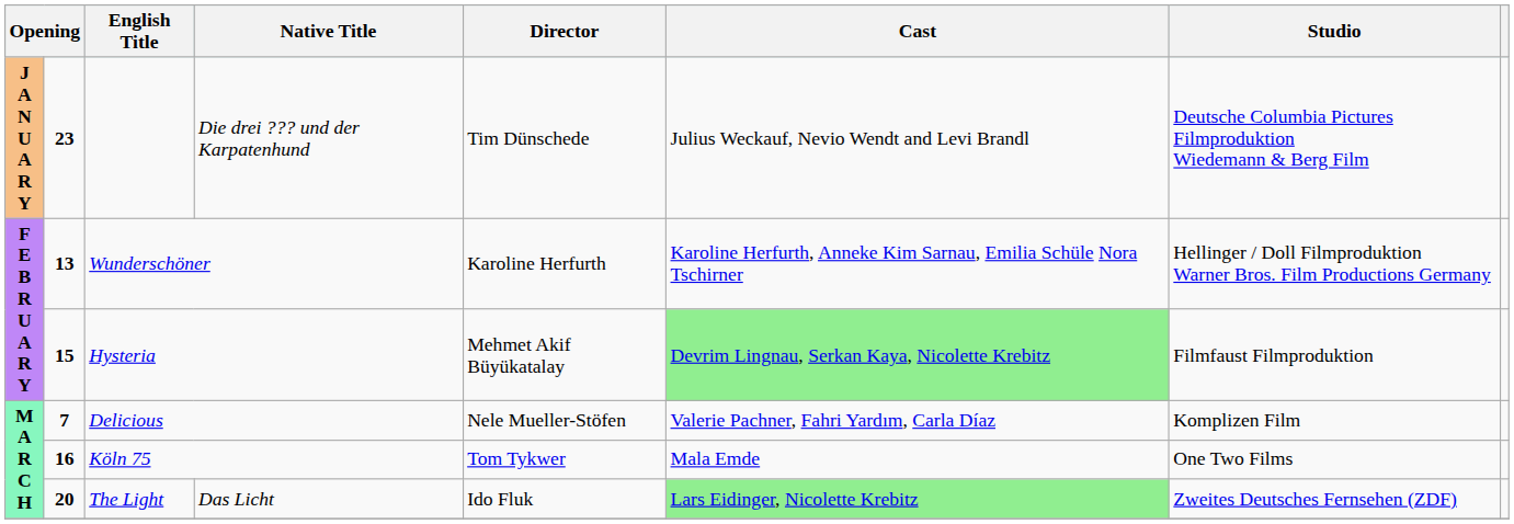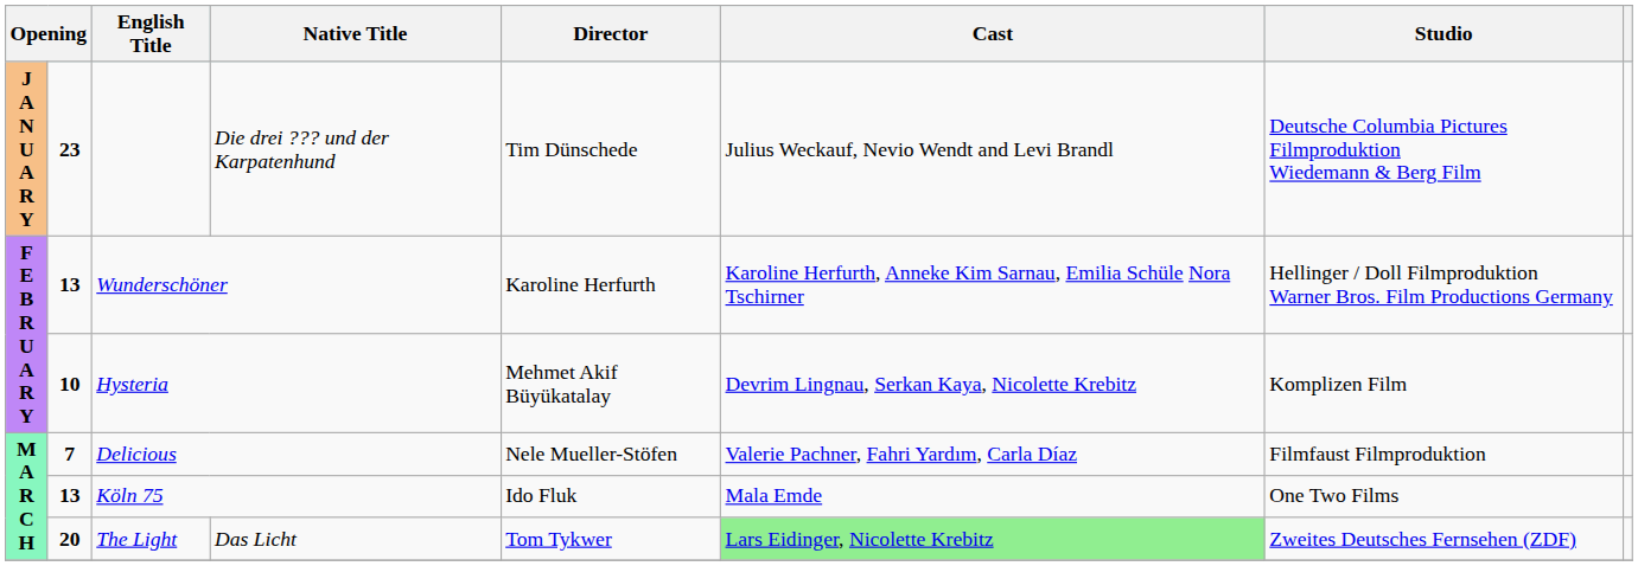Hysteria | column 2: 15 -> 10
Hysteria | Cast: lightgreen background -> no background
Hysteria | Studio: Filmfaust Filmproduktion -> Komplizen Film
Delicious | Studio: Komplizen Film -> Filmfaust Filmproduktion
Köln 75 | column 2: 16 -> 13
Köln 75 | Director: Tom Tykwer -> Ido Fluk
The Light | Director: Ido Fluk -> Tom Tykwer
